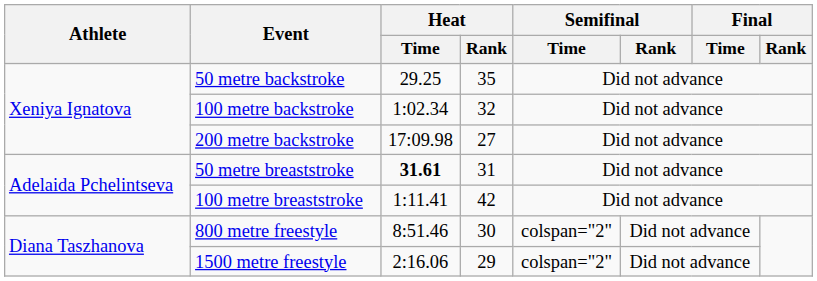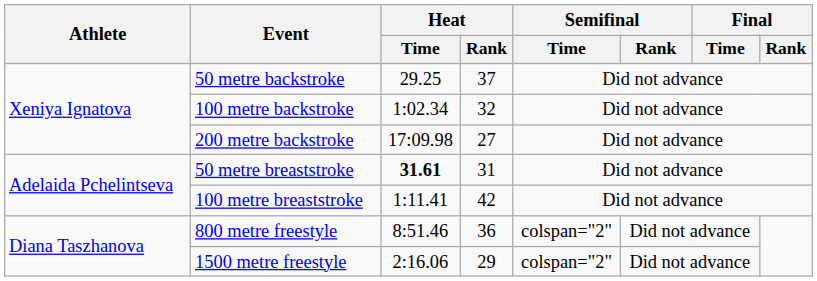50 metre backstroke | Heat / Rank: 35 -> 37
800 metre freestyle | Heat / Rank: 30 -> 36
